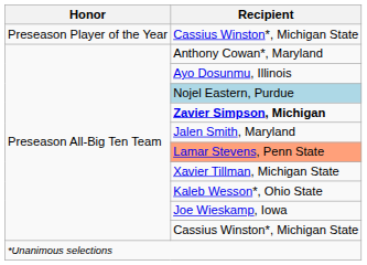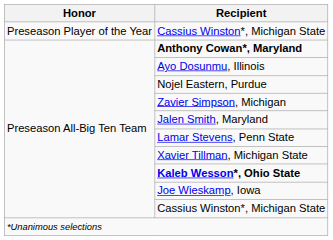Anthony Cowan*, Maryland | Recipient: normal -> bold
Nojel Eastern, Purdue | Recipient: lightblue background -> no background
Zavier Simpson, Michigan | Recipient: bold -> normal
Lamar Stevens, Penn State | Recipient: lightsalmon background -> no background
Kaleb Wesson*, Ohio State | Recipient: normal -> bold
